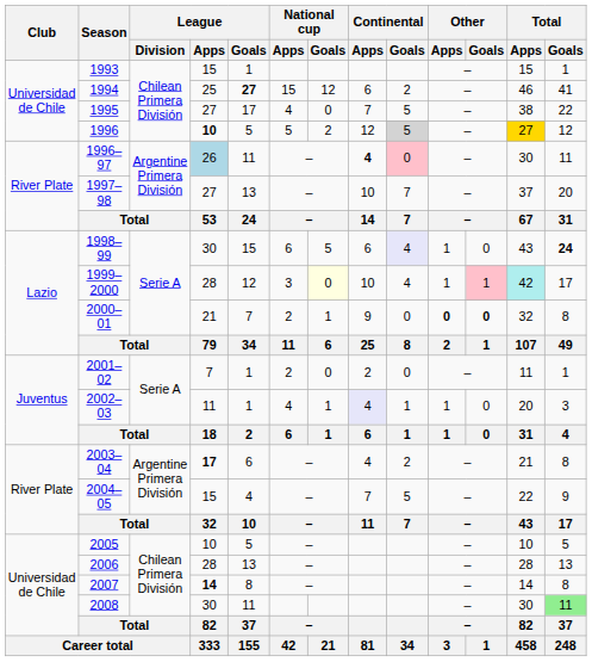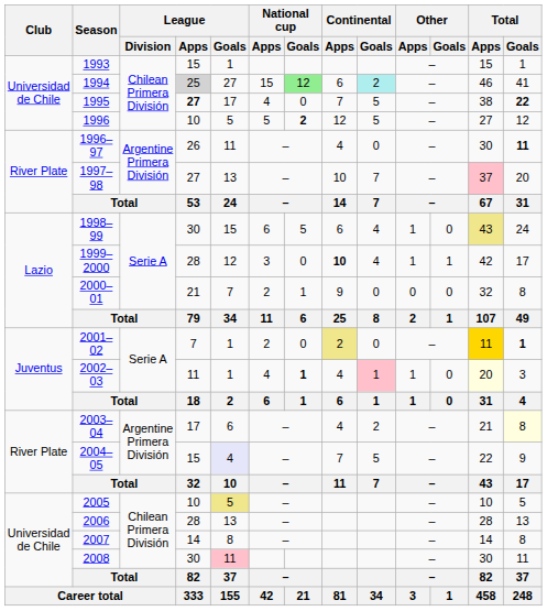1994 | League / Apps: no background -> lightgrey background
1994 | League / Goals: bold -> normal
1994 | National cup / Goals: no background -> lightgreen background
1994 | Continental / Goals: no background -> paleturquoise background
1995 | League / Apps: normal -> bold
1995 | Total / Goals: normal -> bold
1996 | League / Apps: bold -> normal
1996 | National cup / Goals: normal -> bold
1996 | Continental / Goals: lightgrey background -> no background
1996 | Total / Apps: gold background -> no background
1996–97 | League / Apps: lightblue background -> no background
1996–97 | Continental / Apps: bold -> normal
1996–97 | Continental / Goals: pink background -> no background
1996–97 | Total / Goals: normal -> bold
1997–98 | Total / Apps: no background -> pink background
1998–99 | Continental / Goals: lavender background -> no background
1998–99 | Total / Apps: no background -> khaki background
1998–99 | Total / Goals: bold -> normal
1999–2000 | National cup / Goals: lightyellow background -> no background
1999–2000 | Continental / Apps: normal -> bold
1999–2000 | Other / Goals: pink background -> no background
1999–2000 | Total / Apps: paleturquoise background -> no background
2000–01 | Other / Apps: bold -> normal
2000–01 | Other / Goals: bold -> normal
2001–02 | Continental / Apps: no background -> khaki background
2001–02 | Total / Apps: no background -> gold background
2001–02 | Total / Goals: normal -> bold
2002–03 | National cup / Goals: normal -> bold
2002–03 | Continental / Apps: lavender background -> no background
2002–03 | Continental / Goals: no background -> pink background
2002–03 | Total / Apps: no background -> lightyellow background
2003–04 | League / Apps: bold -> normal
2003–04 | Total / Goals: no background -> lightyellow background
2004–05 | League / Goals: no background -> lavender background
2005 | League / Goals: no background -> khaki background
2007 | League / Apps: bold -> normal
2008 | League / Goals: no background -> pink background
2008 | Total / Goals: lightgreen background -> no background
